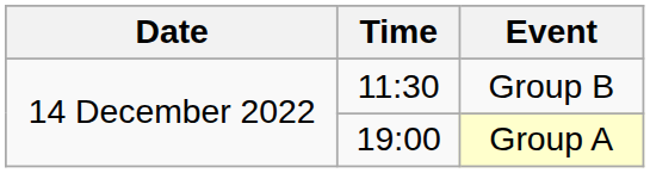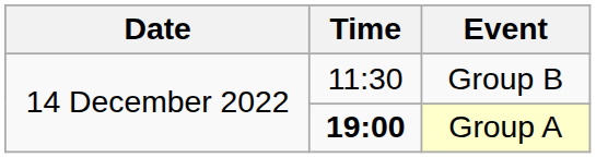Group A | Time: normal -> bold
